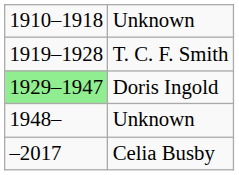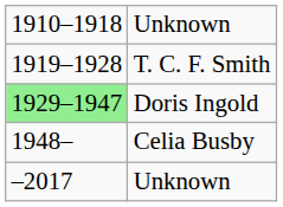row 4 | column 2: Unknown -> Celia Busby
row 5 | column 2: Celia Busby -> Unknown
